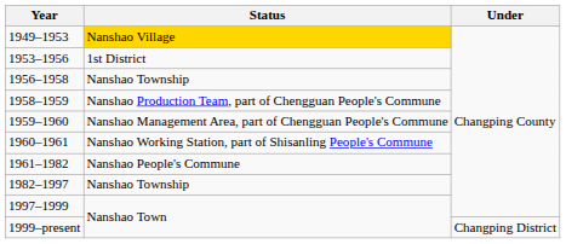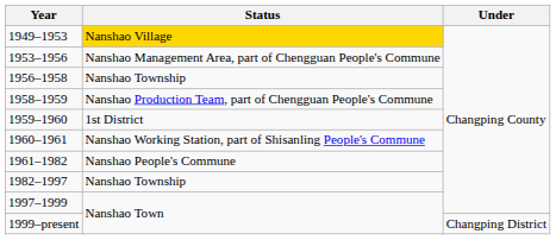1953–1956 | Status: 1st District -> Nanshao Management Area, part of Chengguan People's Commune
1959–1960 | Status: Nanshao Management Area, part of Chengguan People's Commune -> 1st District
